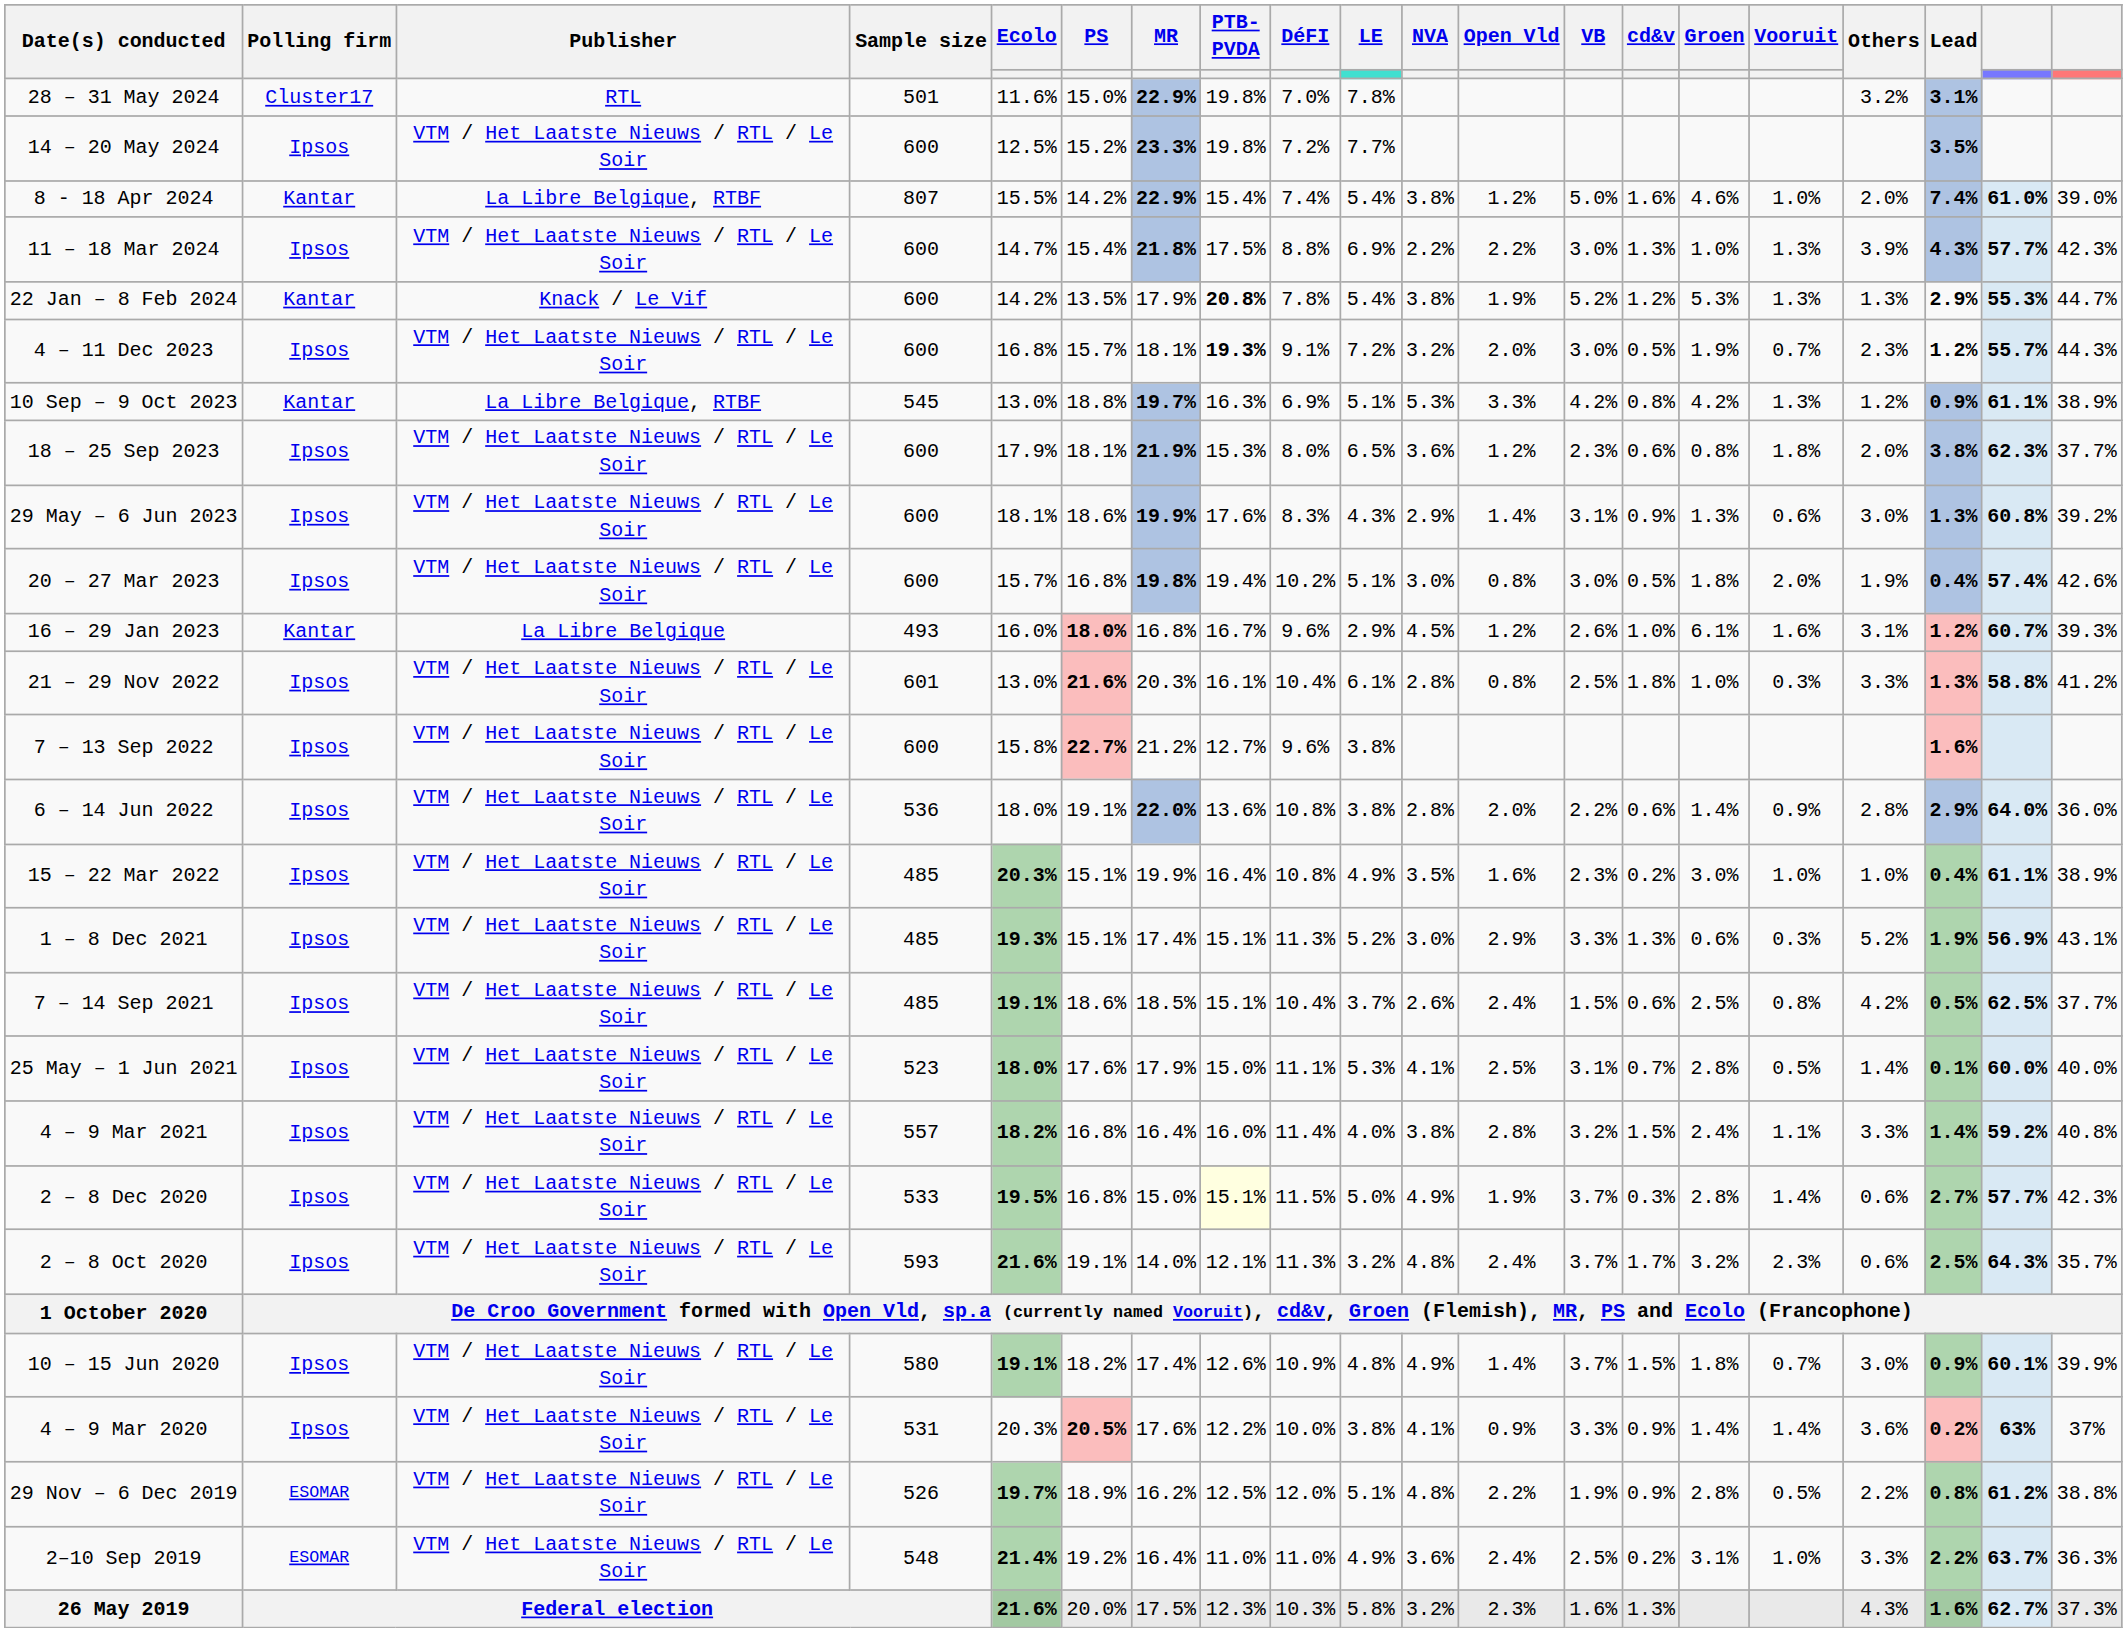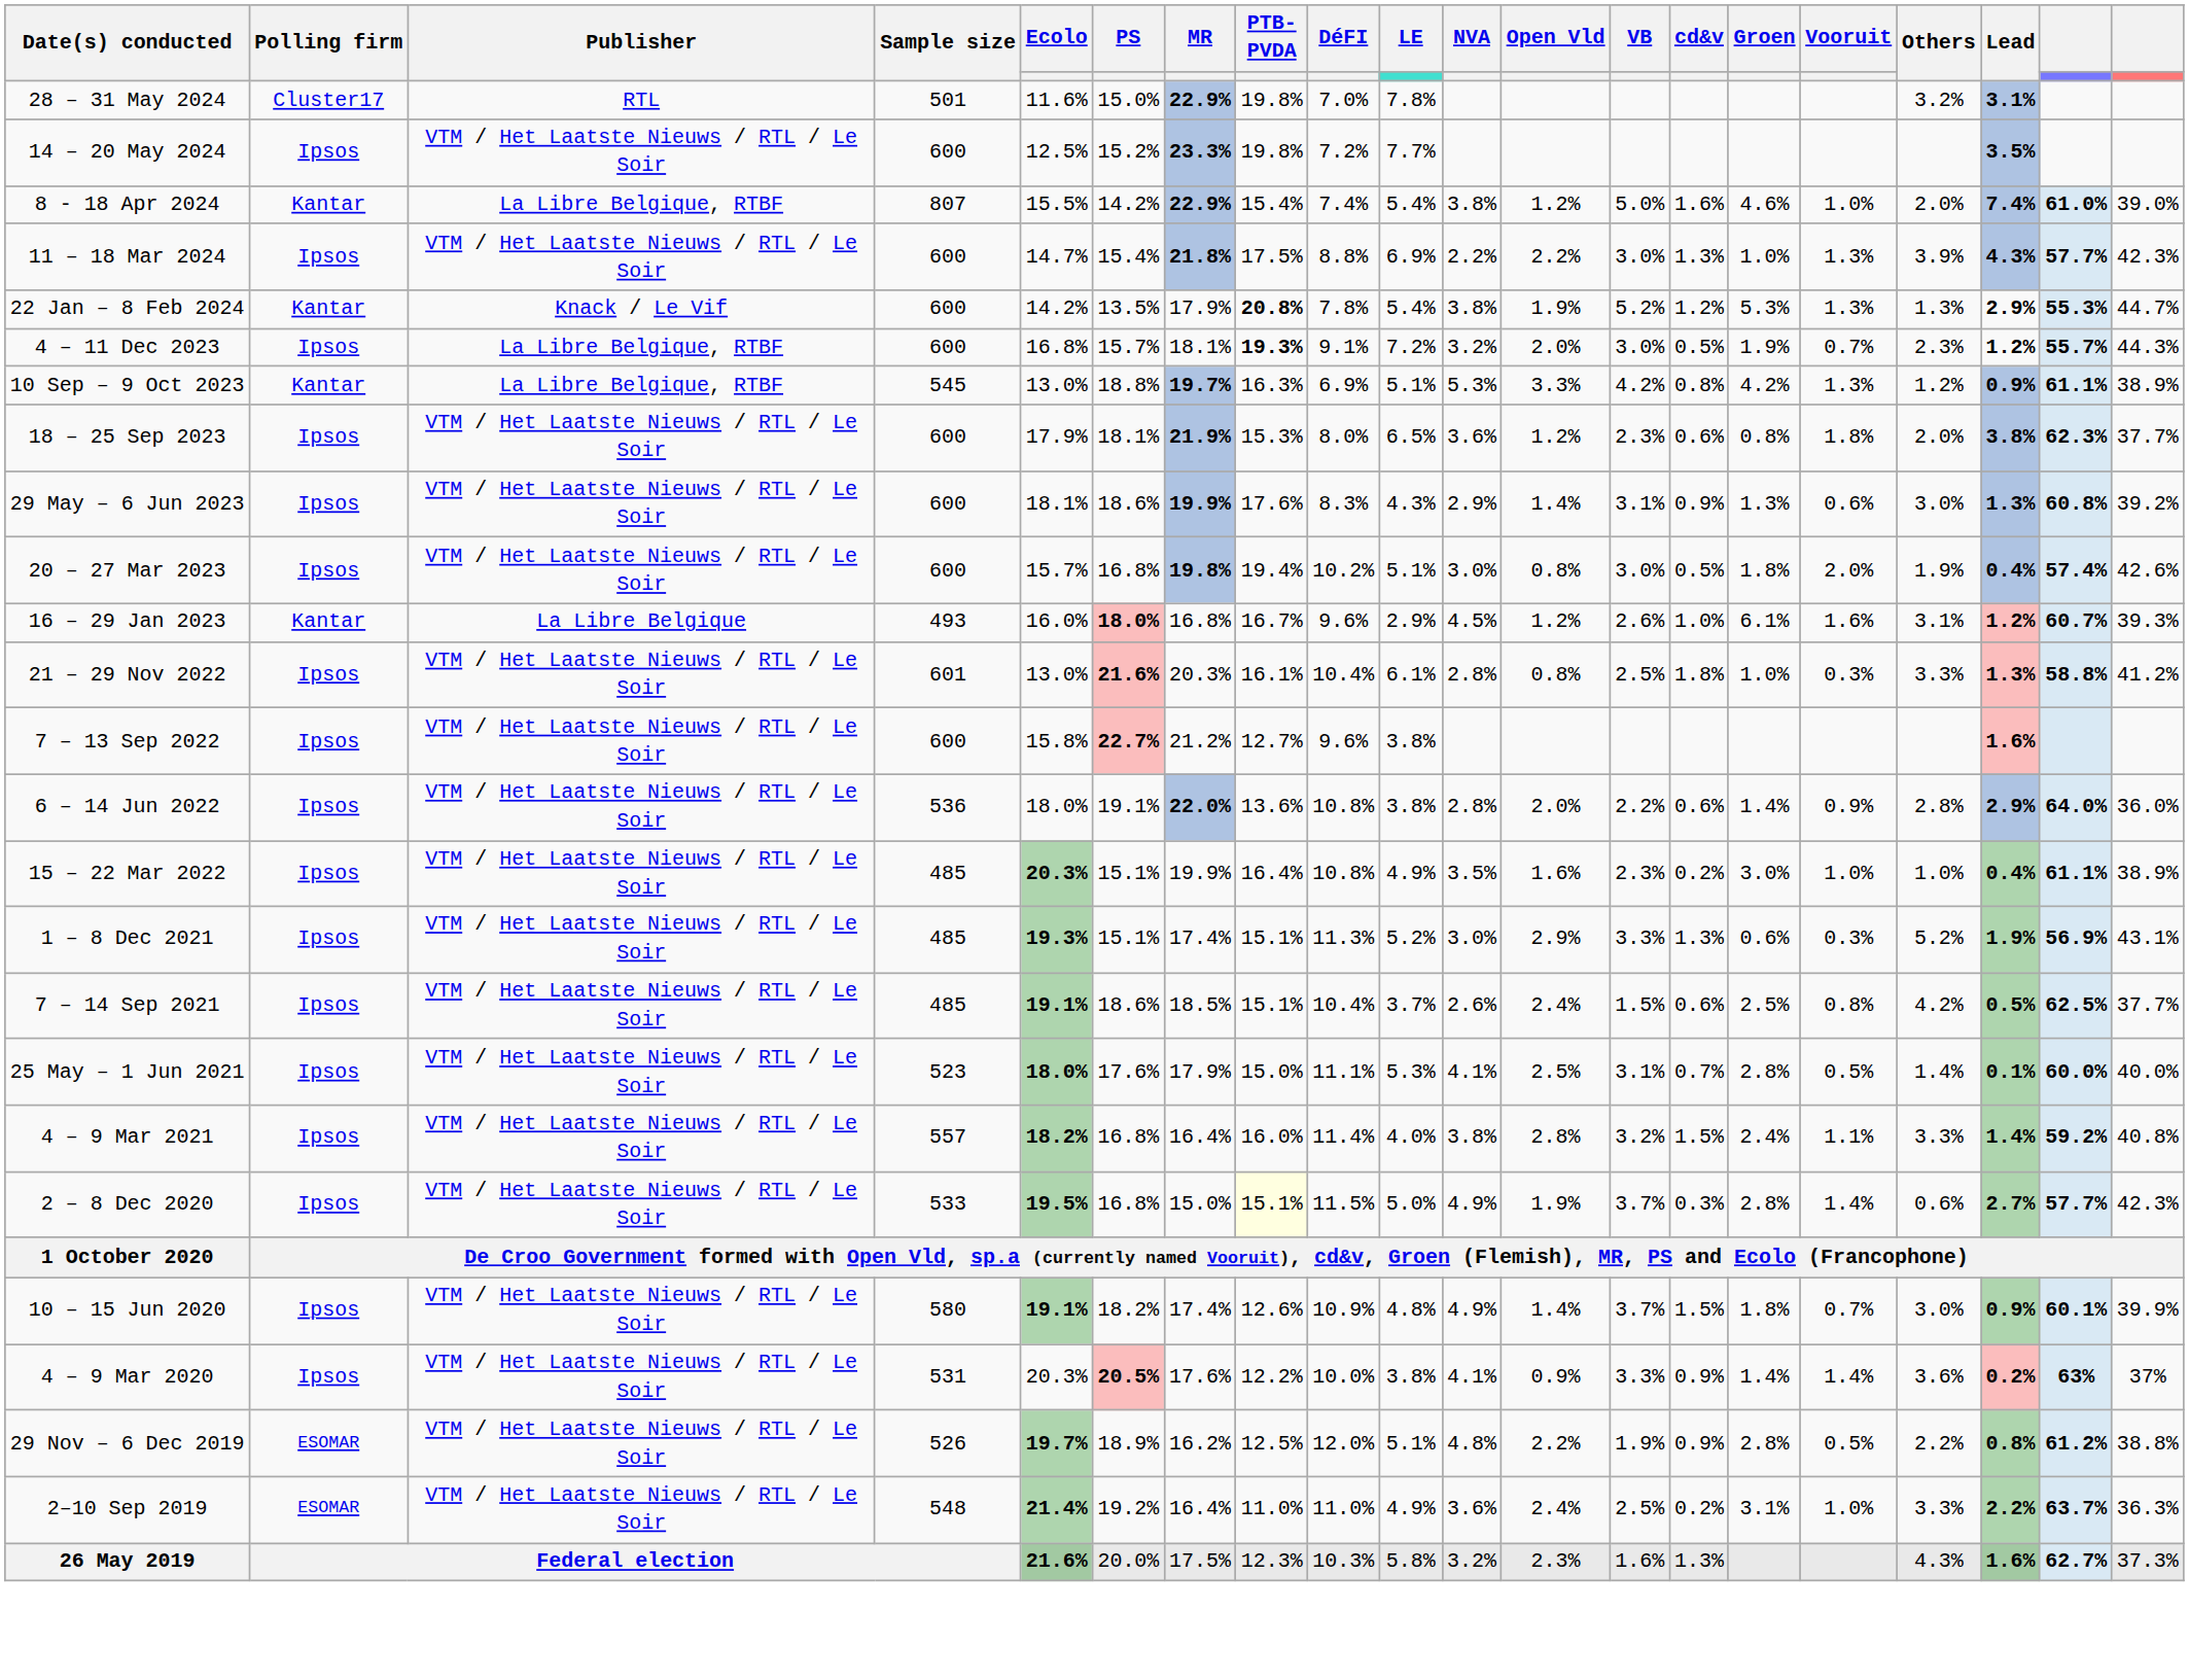4 – 11 Dec 2023 | Publisher: VTM / Het Laatste Nieuws / RTL / Le Soir -> La Libre Belgique, RTBF
- row: 2 – 8 Oct 2020 | Ipsos | VTM / Het Laatste Nieuws / RTL / Le Soir | 593 | 21.6% | 19.1% | 14.0% | 12.1% | 11.3% | 3.2% | 4.8% | 2.4% | 3.7% | 1.7% | 3.2% | 2.3% | 0.6% | 2.5% | 64.3% | 35.7%
